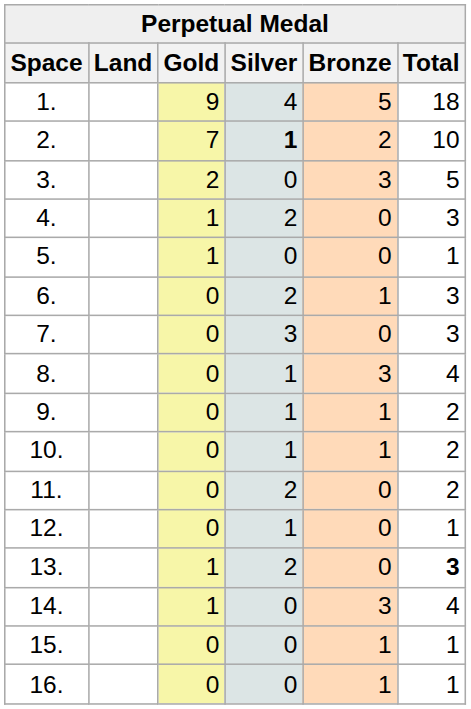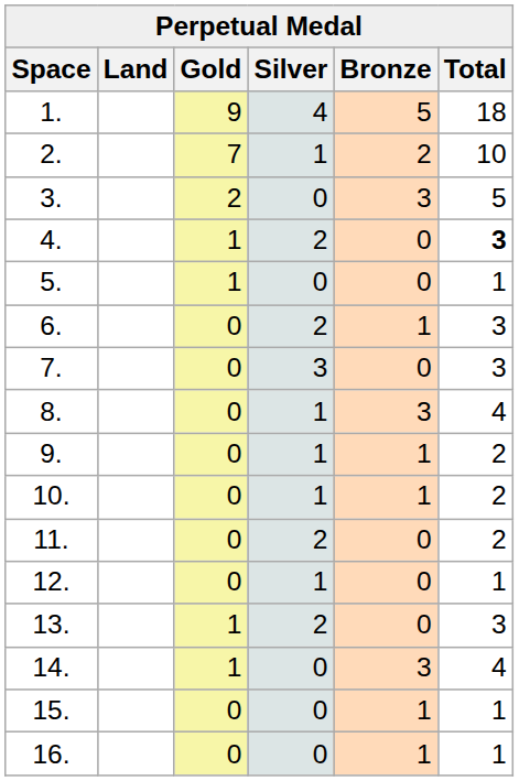2. | Silver: bold -> normal
4. | Total: normal -> bold
13. | Total: bold -> normal
